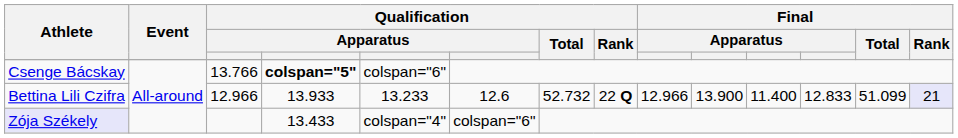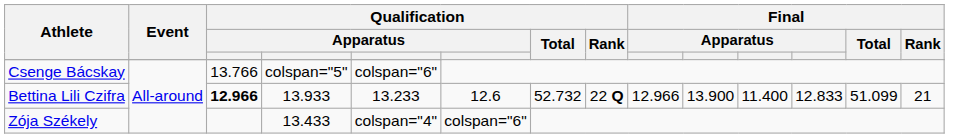row 4 | column 4: bold -> normal
row 5 | column 3: normal -> bold
row 5 | Final / Rank: lavender background -> no background
row 6 | Athlete: lavender background -> no background
